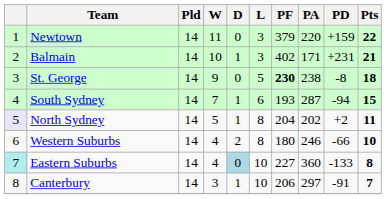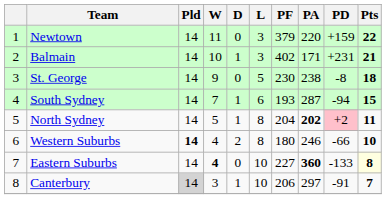St. George | PF: bold -> normal
North Sydney | column 1: lavender background -> no background
North Sydney | PA: normal -> bold
North Sydney | PD: no background -> pink background
Western Suburbs | Pld: normal -> bold
Eastern Suburbs | column 1: paleturquoise background -> no background
Eastern Suburbs | W: normal -> bold
Eastern Suburbs | D: lightblue background -> no background
Eastern Suburbs | PA: normal -> bold
Eastern Suburbs | Pts: no background -> lightyellow background
Canterbury | Pld: no background -> lightgrey background
